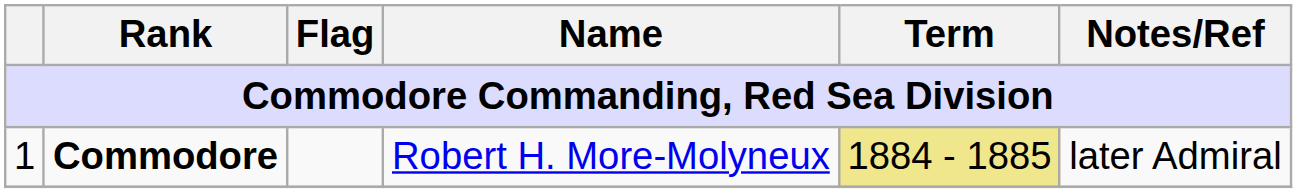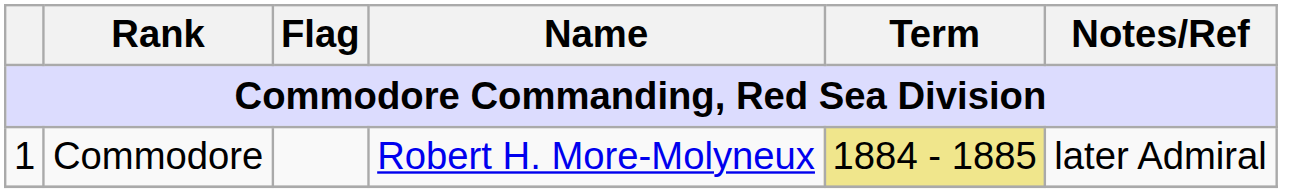1 | Rank: bold -> normal
